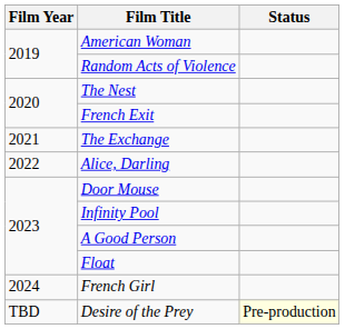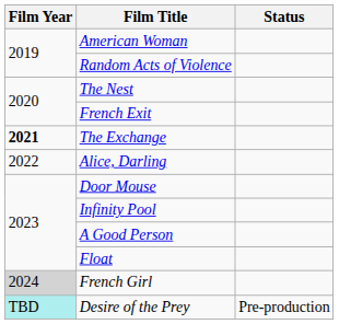The Exchange | Film Year: normal -> bold
French Girl | Film Year: no background -> lightgrey background
Desire of the Prey | Film Year: no background -> paleturquoise background
Desire of the Prey | Status: lightyellow background -> no background
